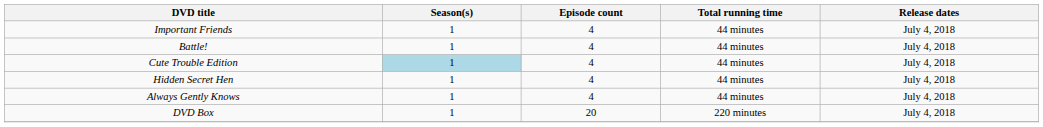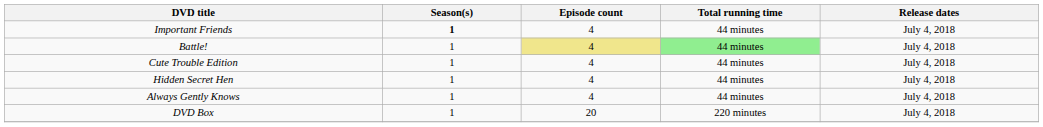Important Friends | Season(s): normal -> bold
Battle! | Episode count: no background -> khaki background
Battle! | Total running time: no background -> lightgreen background
Cute Trouble Edition | Season(s): lightblue background -> no background
